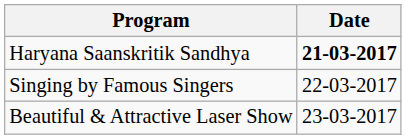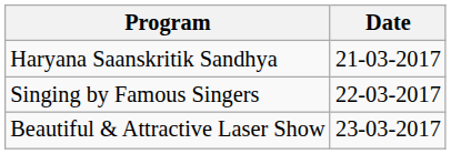Haryana Saanskritik Sandhya | Date: bold -> normal
